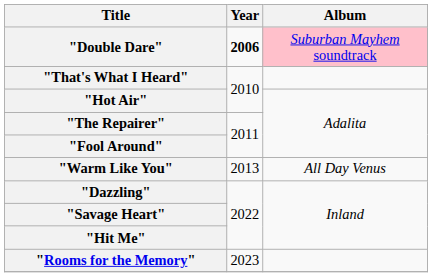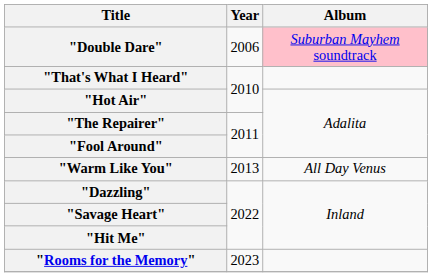"Double Dare" | Year: bold -> normal
